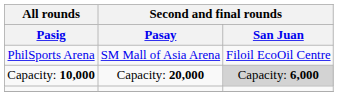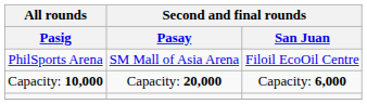Capacity: 10,000 | Second and final rounds / San Juan: lightgrey background -> no background
